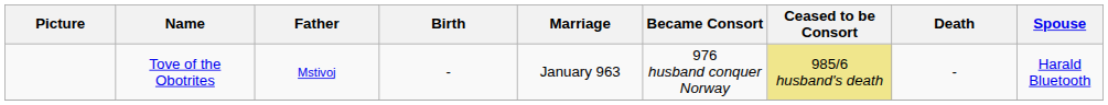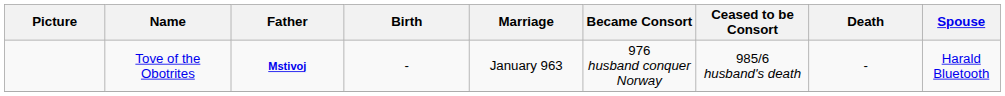Tove of the Obotrites | Father: normal -> bold
Tove of the Obotrites | Ceased to be Consort: khaki background -> no background
